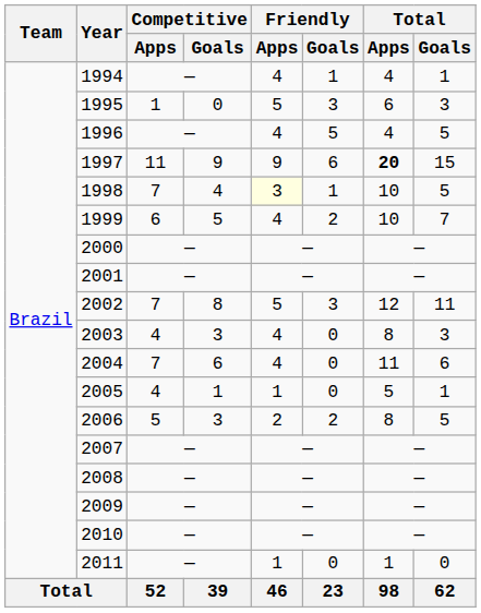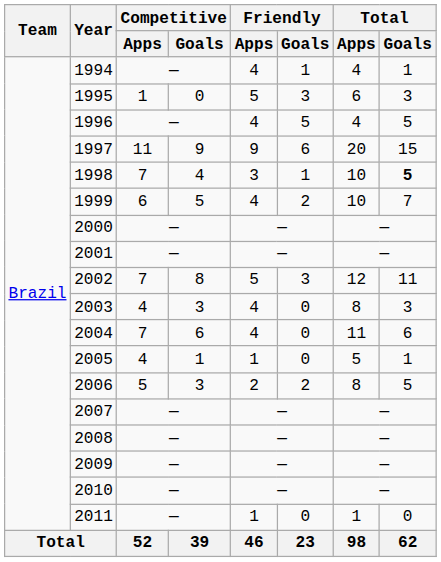1997 | Total / Apps: bold -> normal
1998 | Friendly / Apps: lightyellow background -> no background
1998 | Total / Goals: normal -> bold
